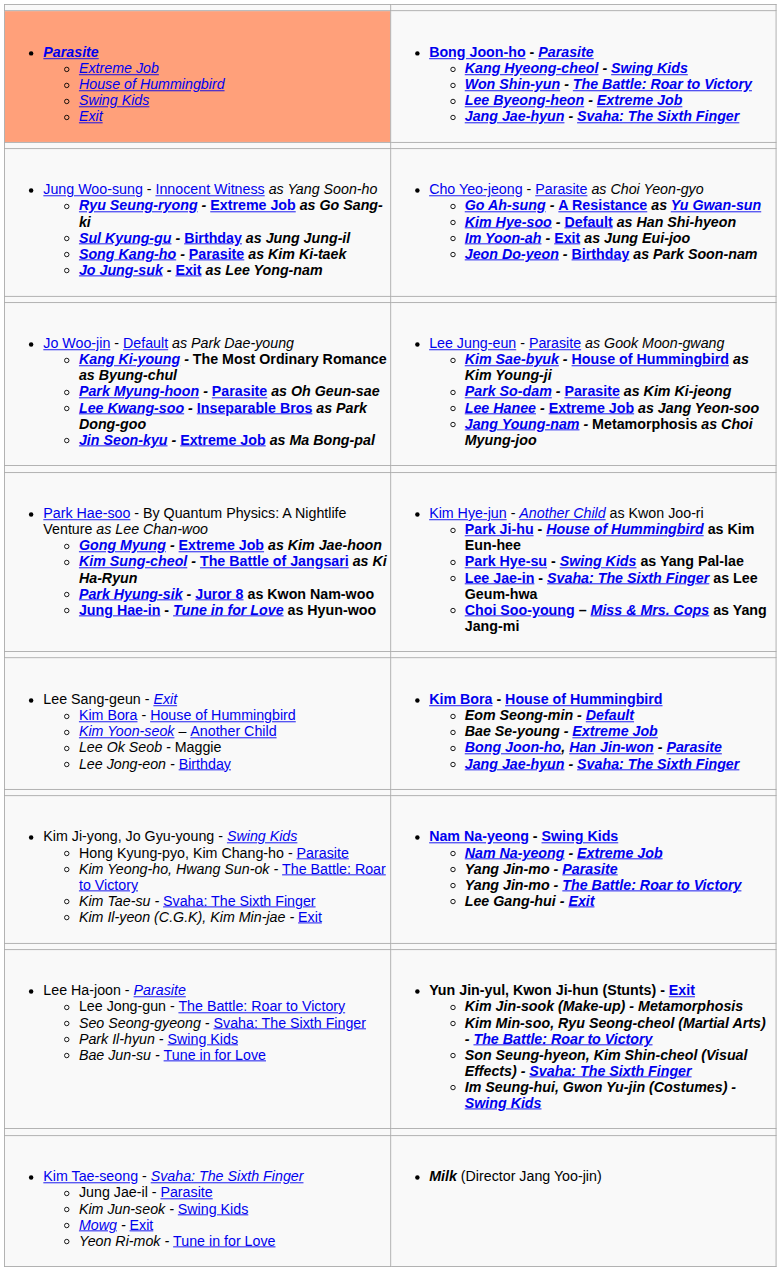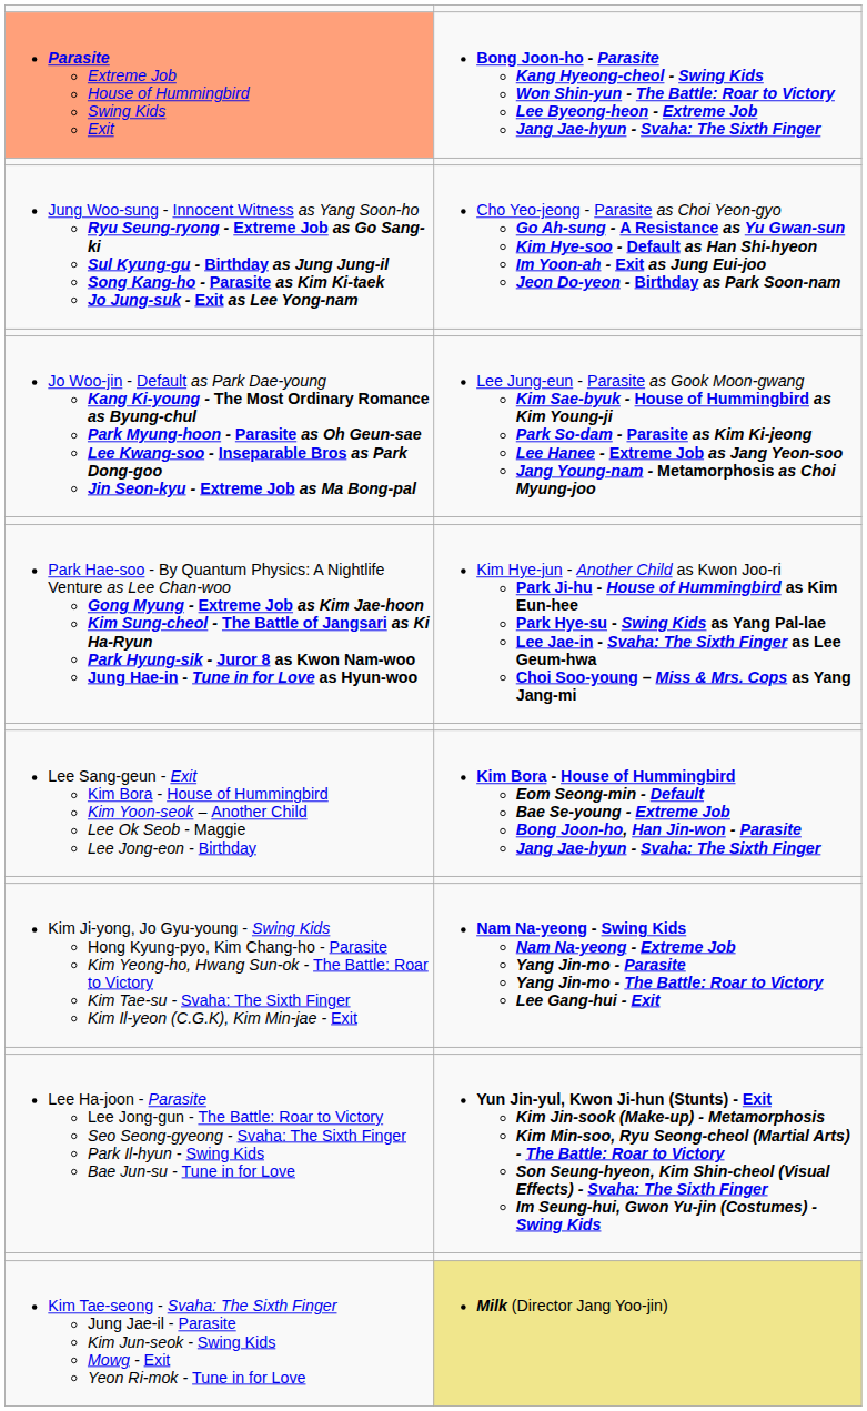row 16 | column 2: no background -> khaki background
